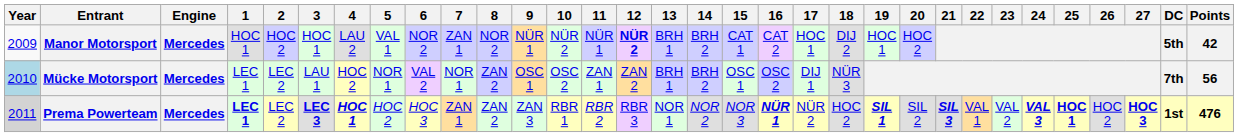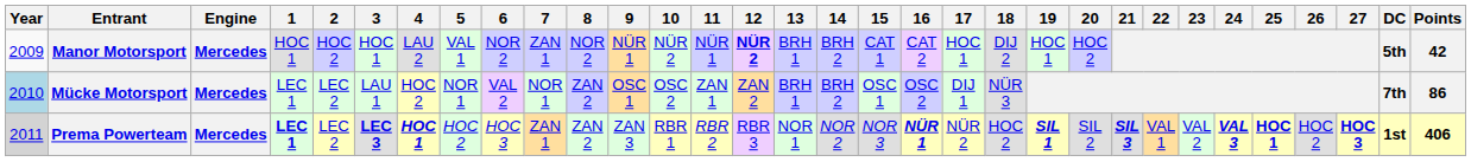Mücke Motorsport | Points: 56 -> 86
Prema Powerteam | Points: 476 -> 406
